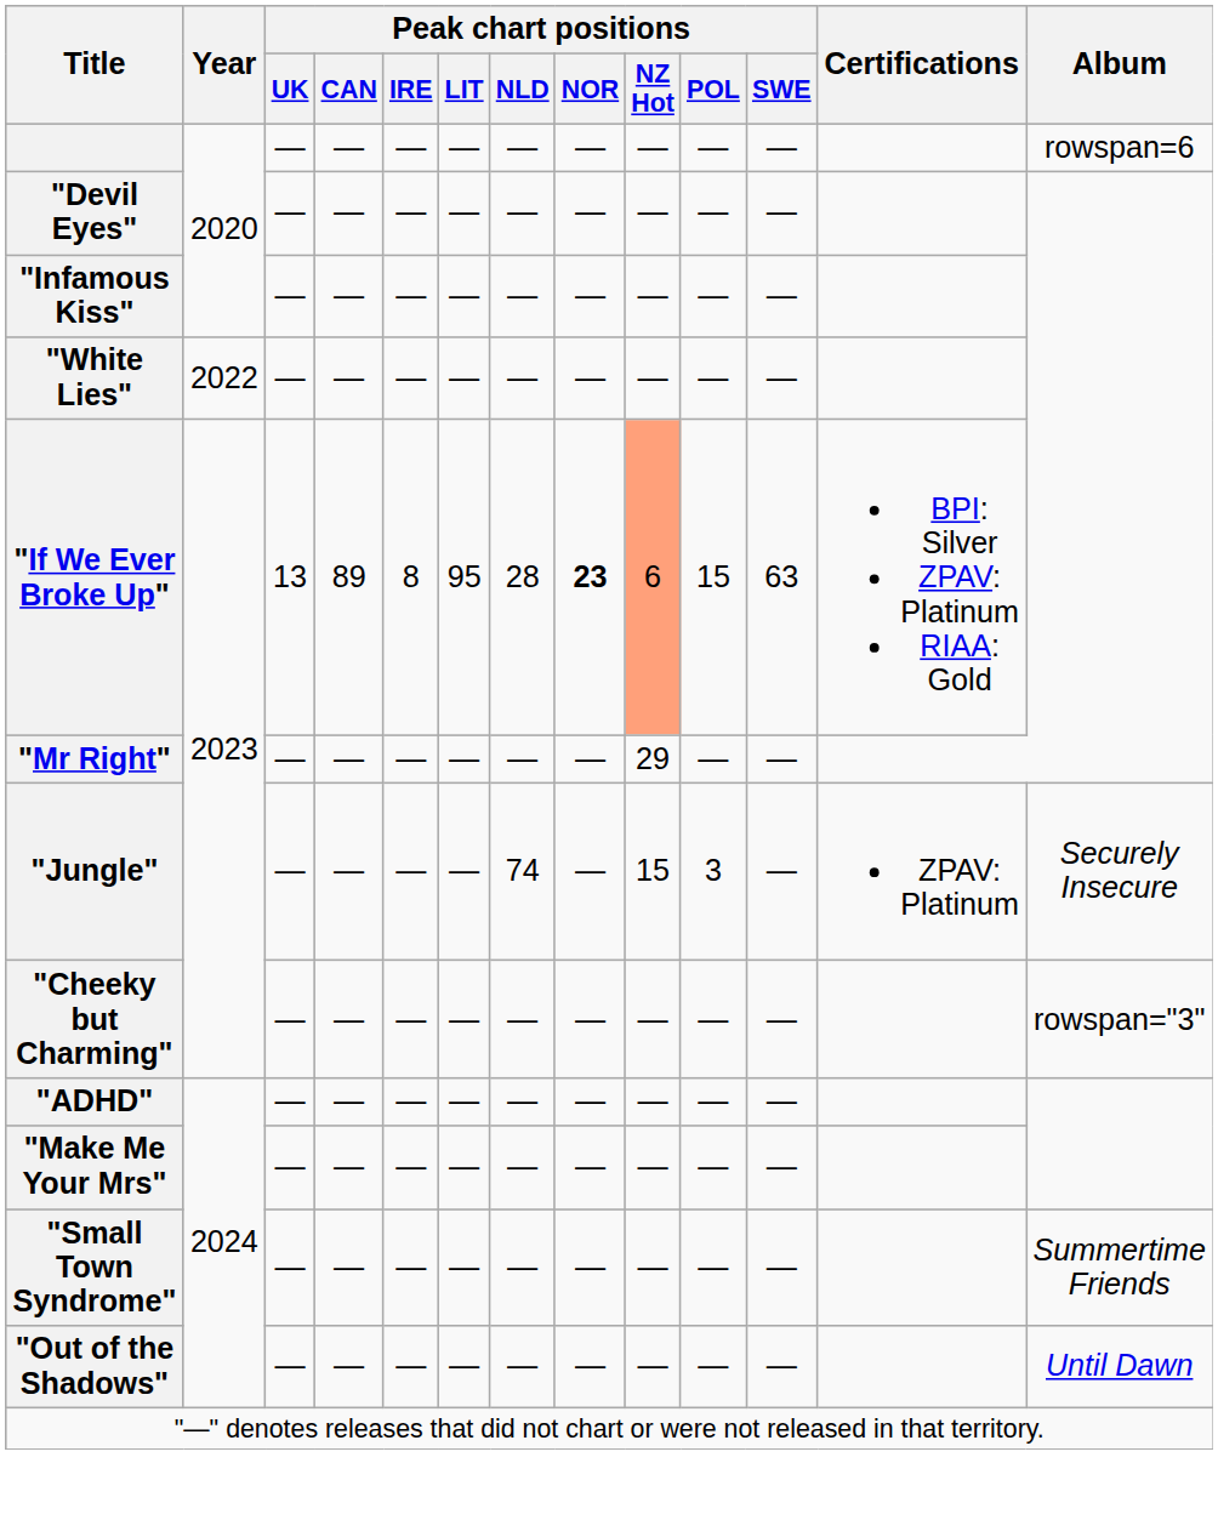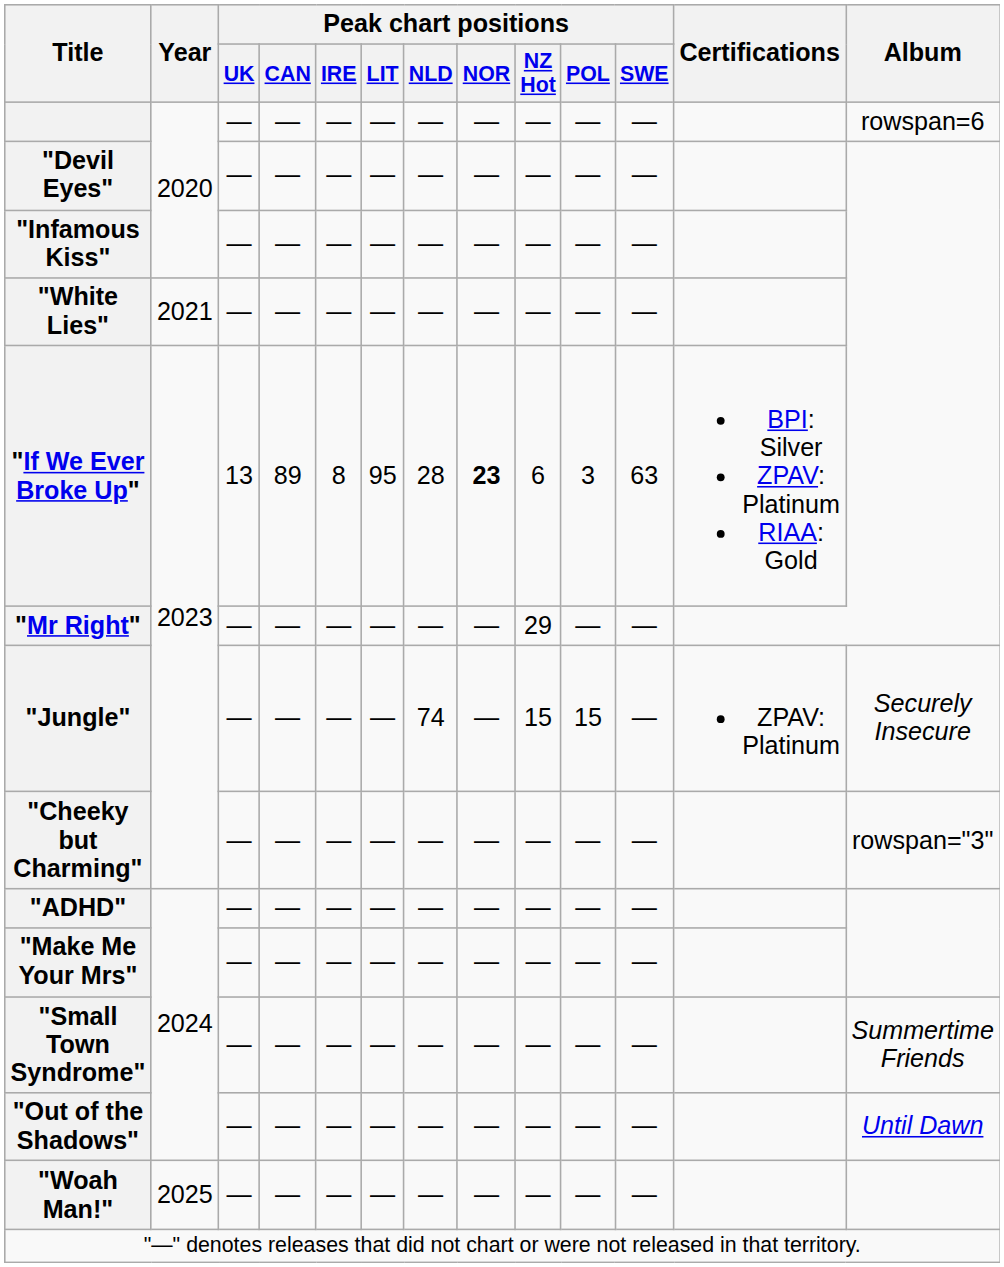"White Lies" | Year: 2022 -> 2021
"If We Ever Broke Up" | Peak chart positions / NZ Hot: lightsalmon background -> no background
"If We Ever Broke Up" | Peak chart positions / POL: 15 -> 3
"Jungle" | Peak chart positions / POL: 3 -> 15
+ row: "Woah Man!" | 2025 | — | — | — | — | — | — | — | — | —
